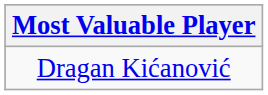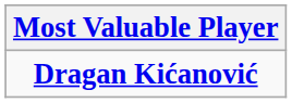row 2 | column 1: normal -> bold
